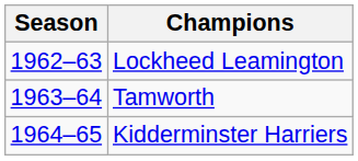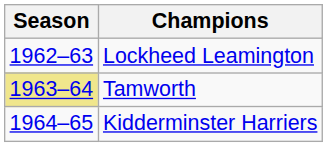Tamworth | Season: no background -> khaki background
